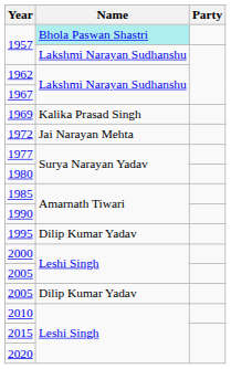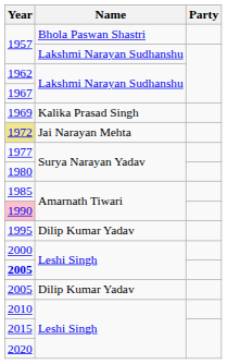1957 / Bhola Paswan Shastri | Name: paleturquoise background -> no background
1972 | Year: no background -> khaki background
1990 | Year: no background -> pink background
2005 / Leshi Singh | Year: normal -> bold
